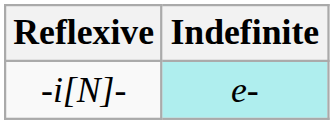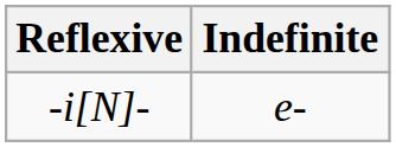-i[N]- | Indefinite: paleturquoise background -> no background
